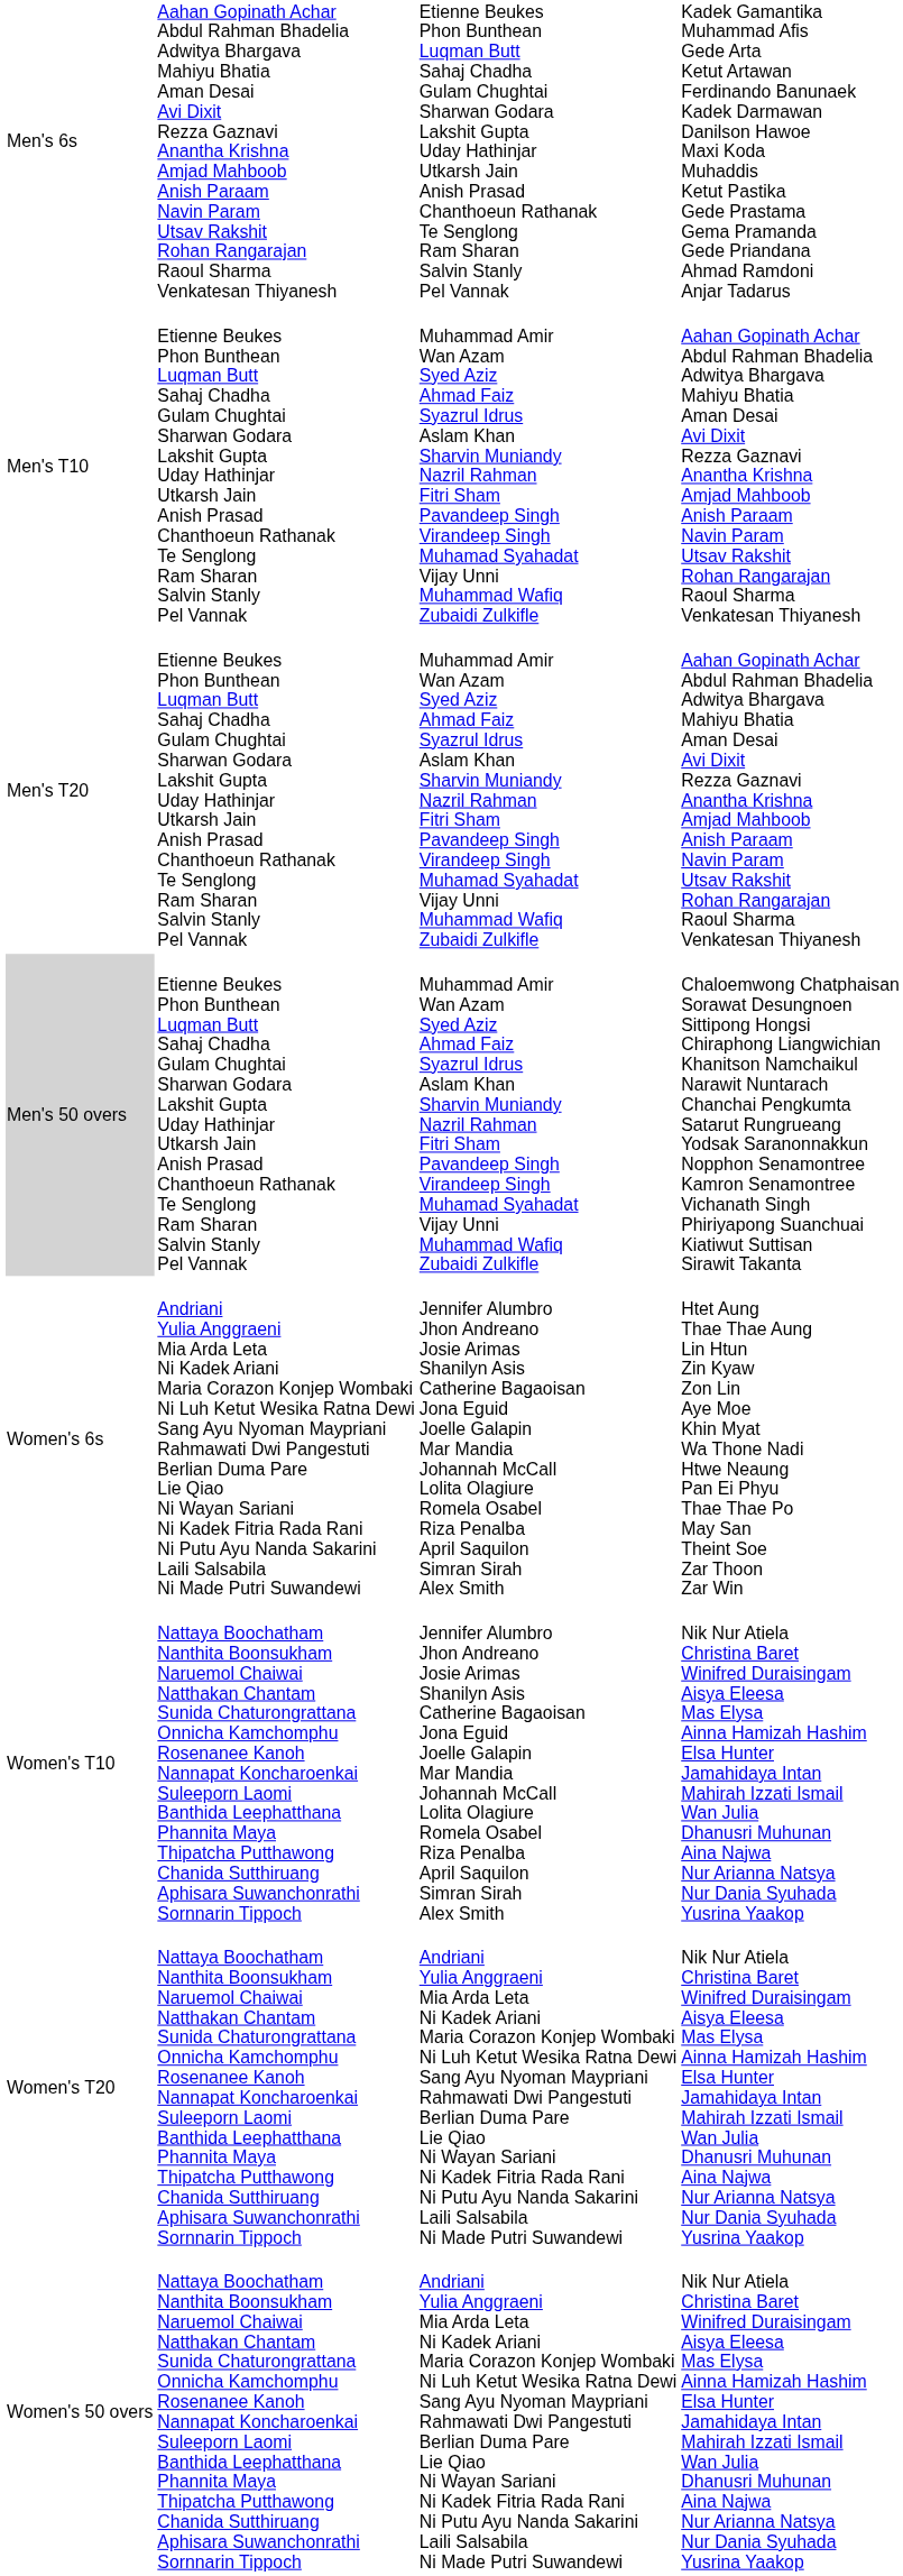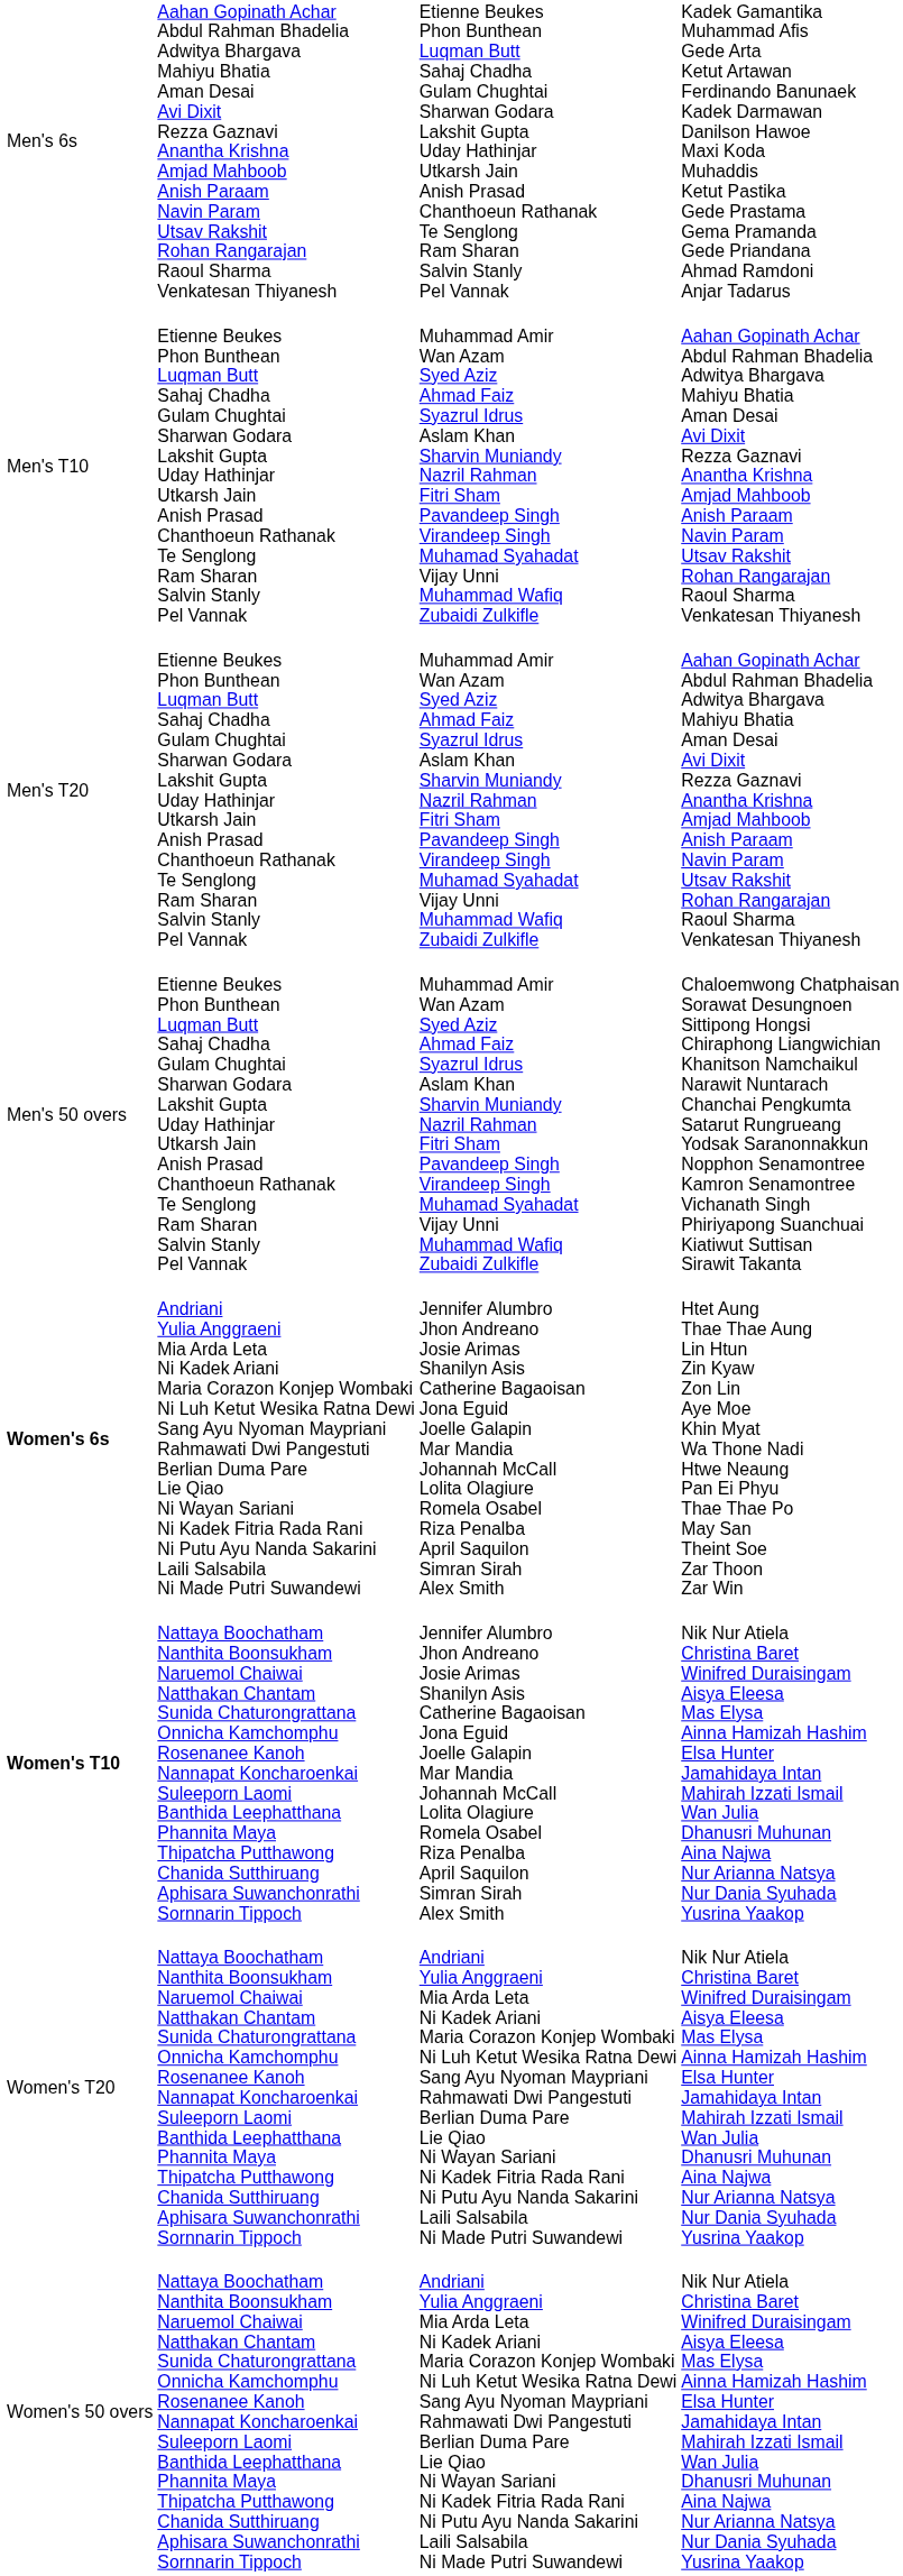Men's 50 overs | column 1: lightgrey background -> no background
Women's 6s | column 1: normal -> bold
Women's T10 | column 1: normal -> bold
